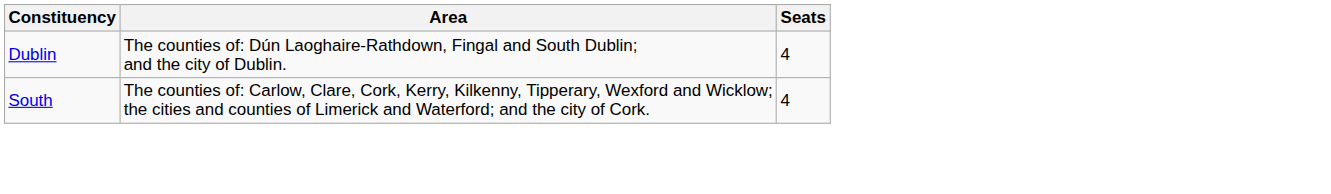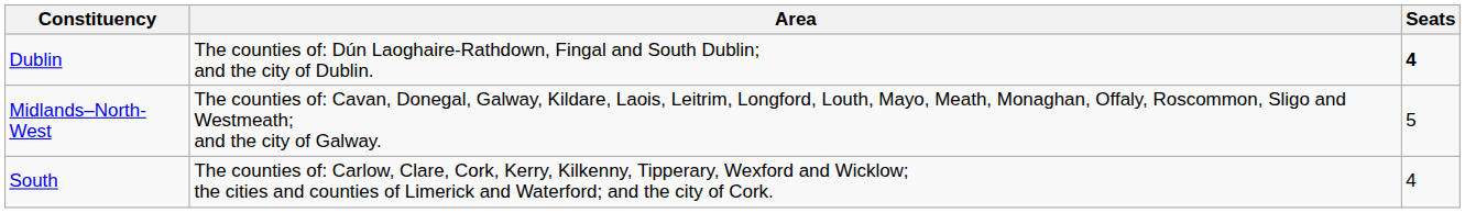Dublin | Seats: normal -> bold
+ row: Midlands–North-West | The counties of: Cavan, Donegal, Galway, Kildare, Laois, Leitrim, Longford, Louth, Mayo, Meath, Monaghan, Offaly, Roscommon, Sligo and Westmeath; and the city of Galway. | 5
